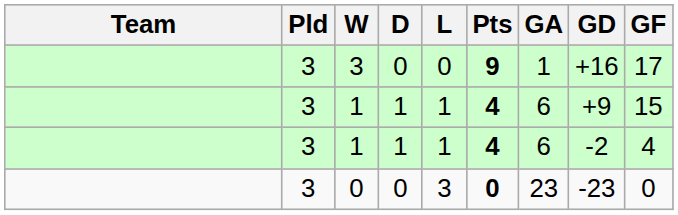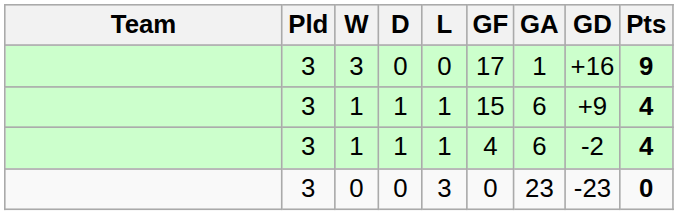columns swapped: GF <-> Pts
